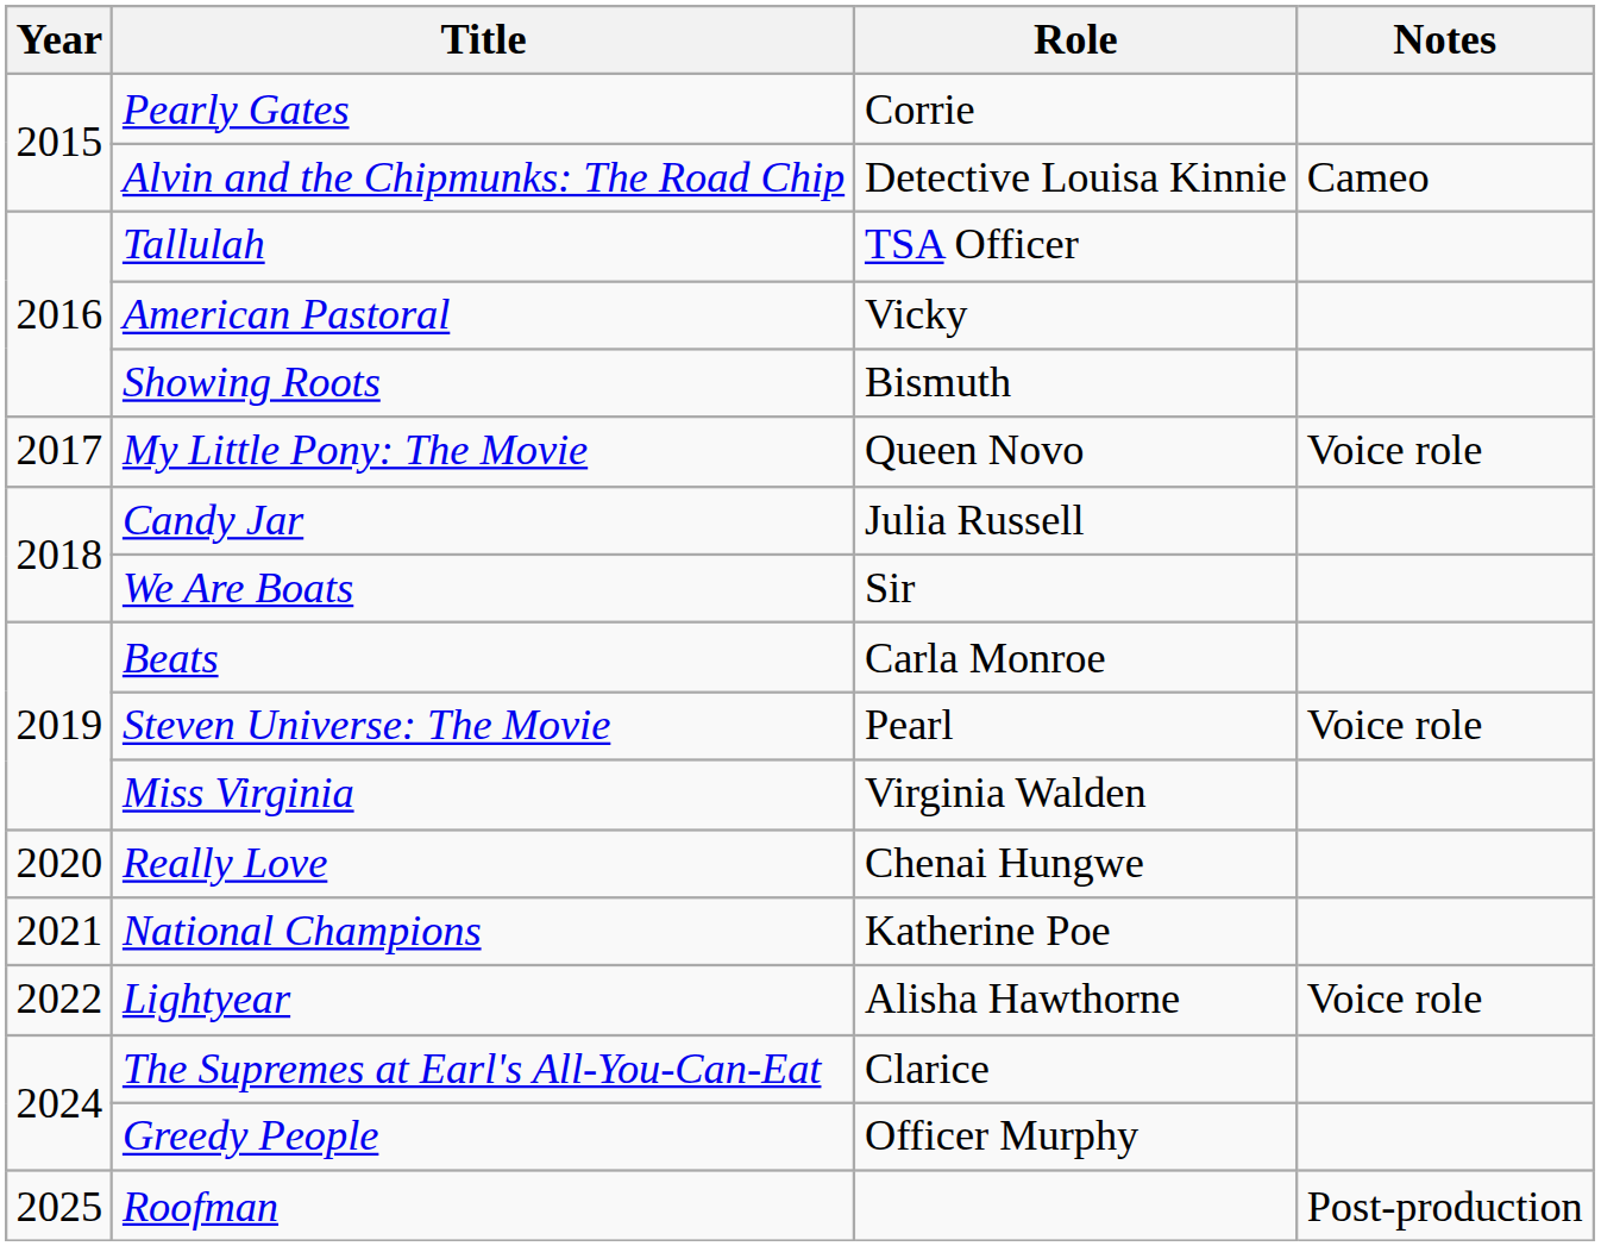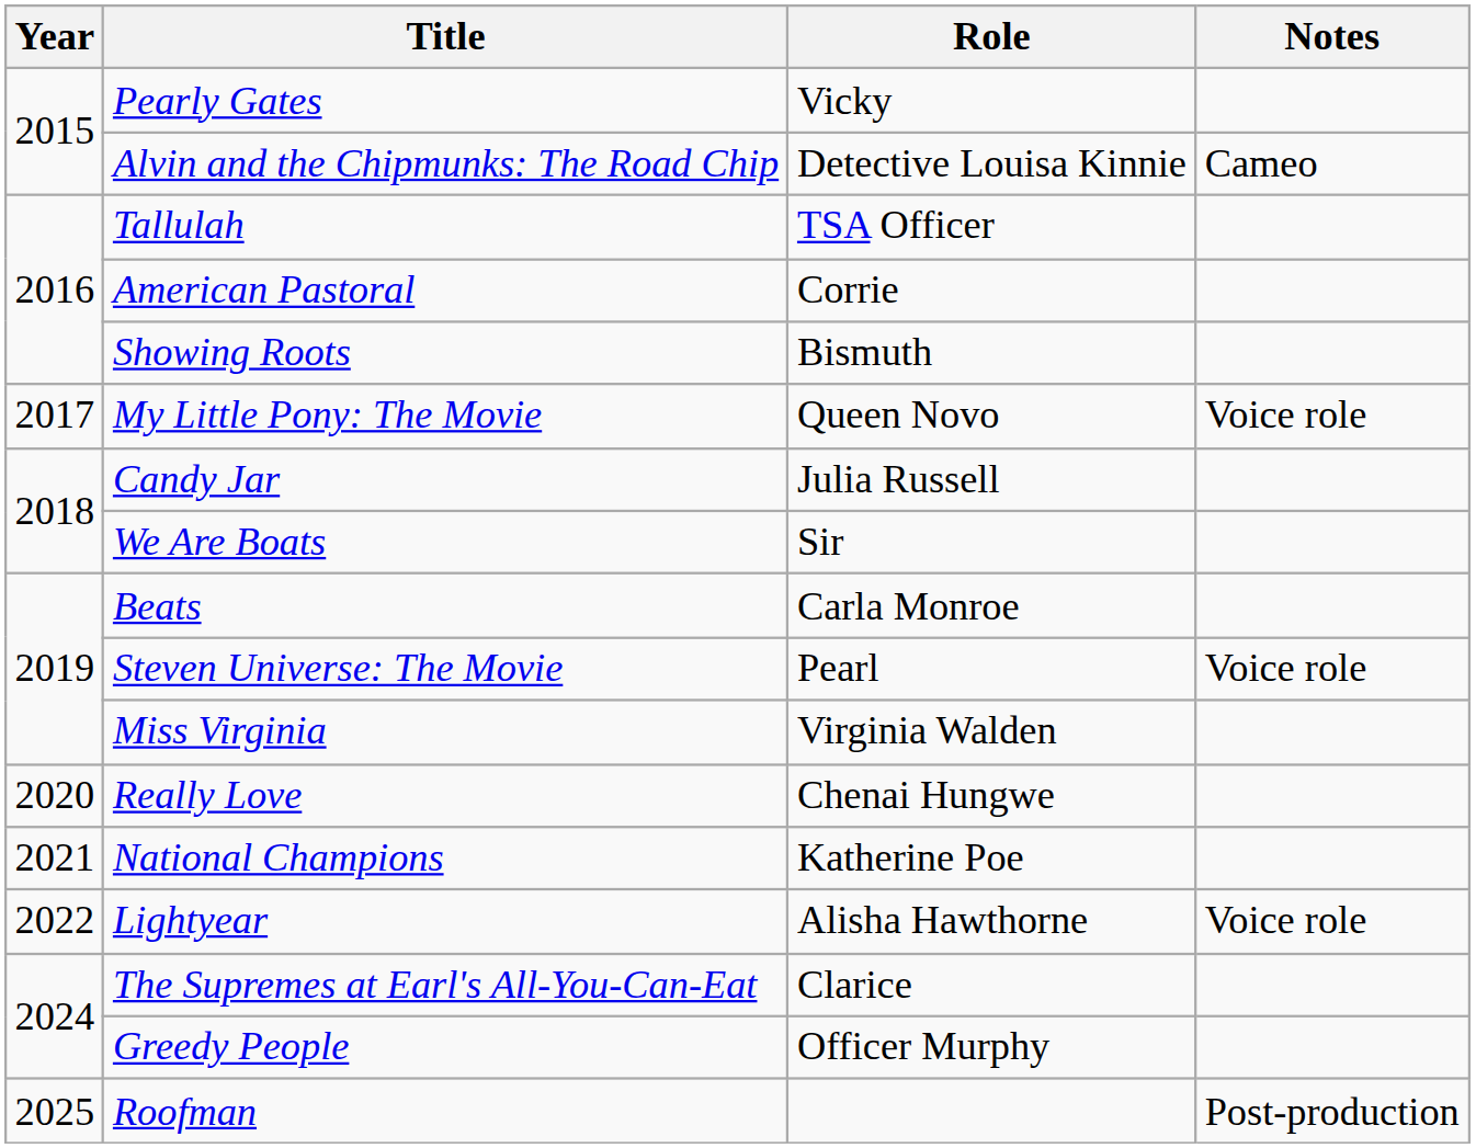Pearly Gates | Role: Corrie -> Vicky
American Pastoral | Role: Vicky -> Corrie
